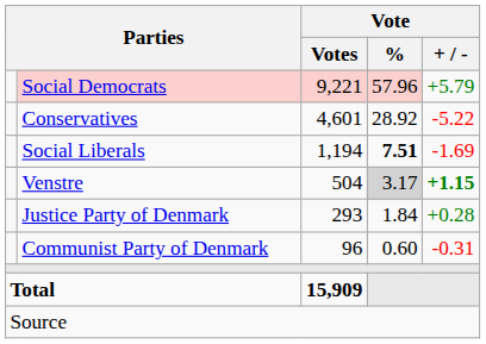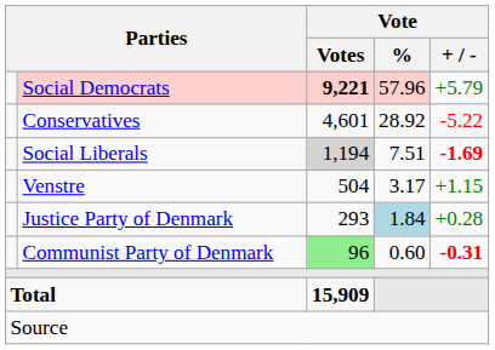Social Democrats | Vote / Votes: normal -> bold
Social Liberals | Vote / Votes: no background -> lightgrey background
Social Liberals | Vote / %: bold -> normal
Social Liberals | Vote / + / -: normal -> bold
Venstre | Vote / %: lightgrey background -> no background
Venstre | Vote / + / -: bold -> normal
Justice Party of Denmark | Vote / %: no background -> lightblue background
Communist Party of Denmark | Vote / Votes: no background -> lightgreen background
Communist Party of Denmark | Vote / + / -: normal -> bold
